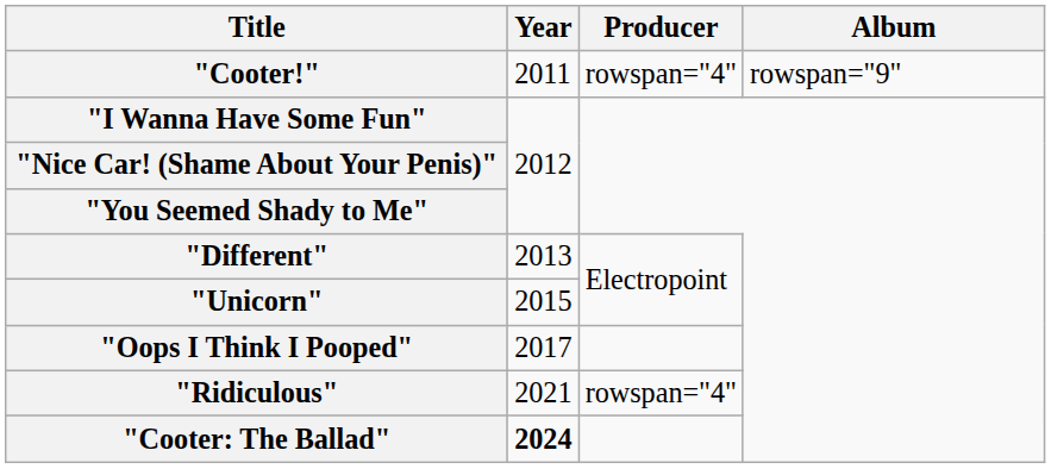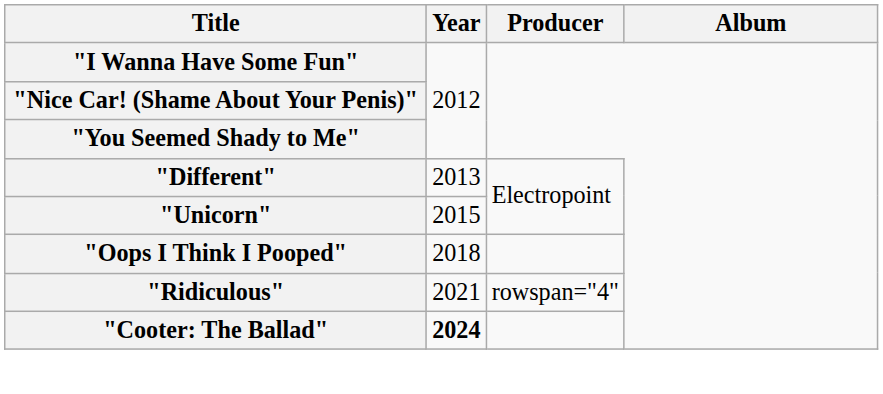- row: "Cooter!" | 2011 | rowspan="4" | rowspan="9"
"Oops I Think I Pooped" | Year: 2017 -> 2018
